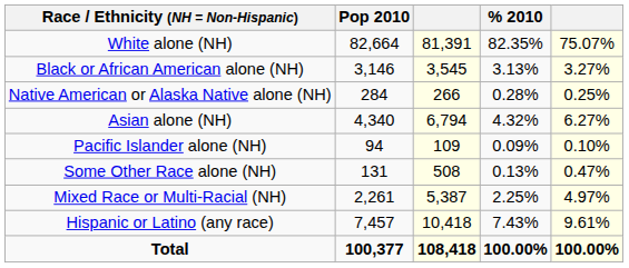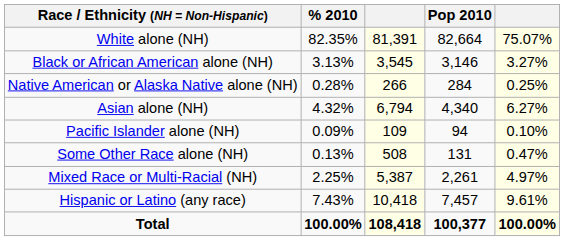columns swapped: Pop 2010 <-> % 2010
